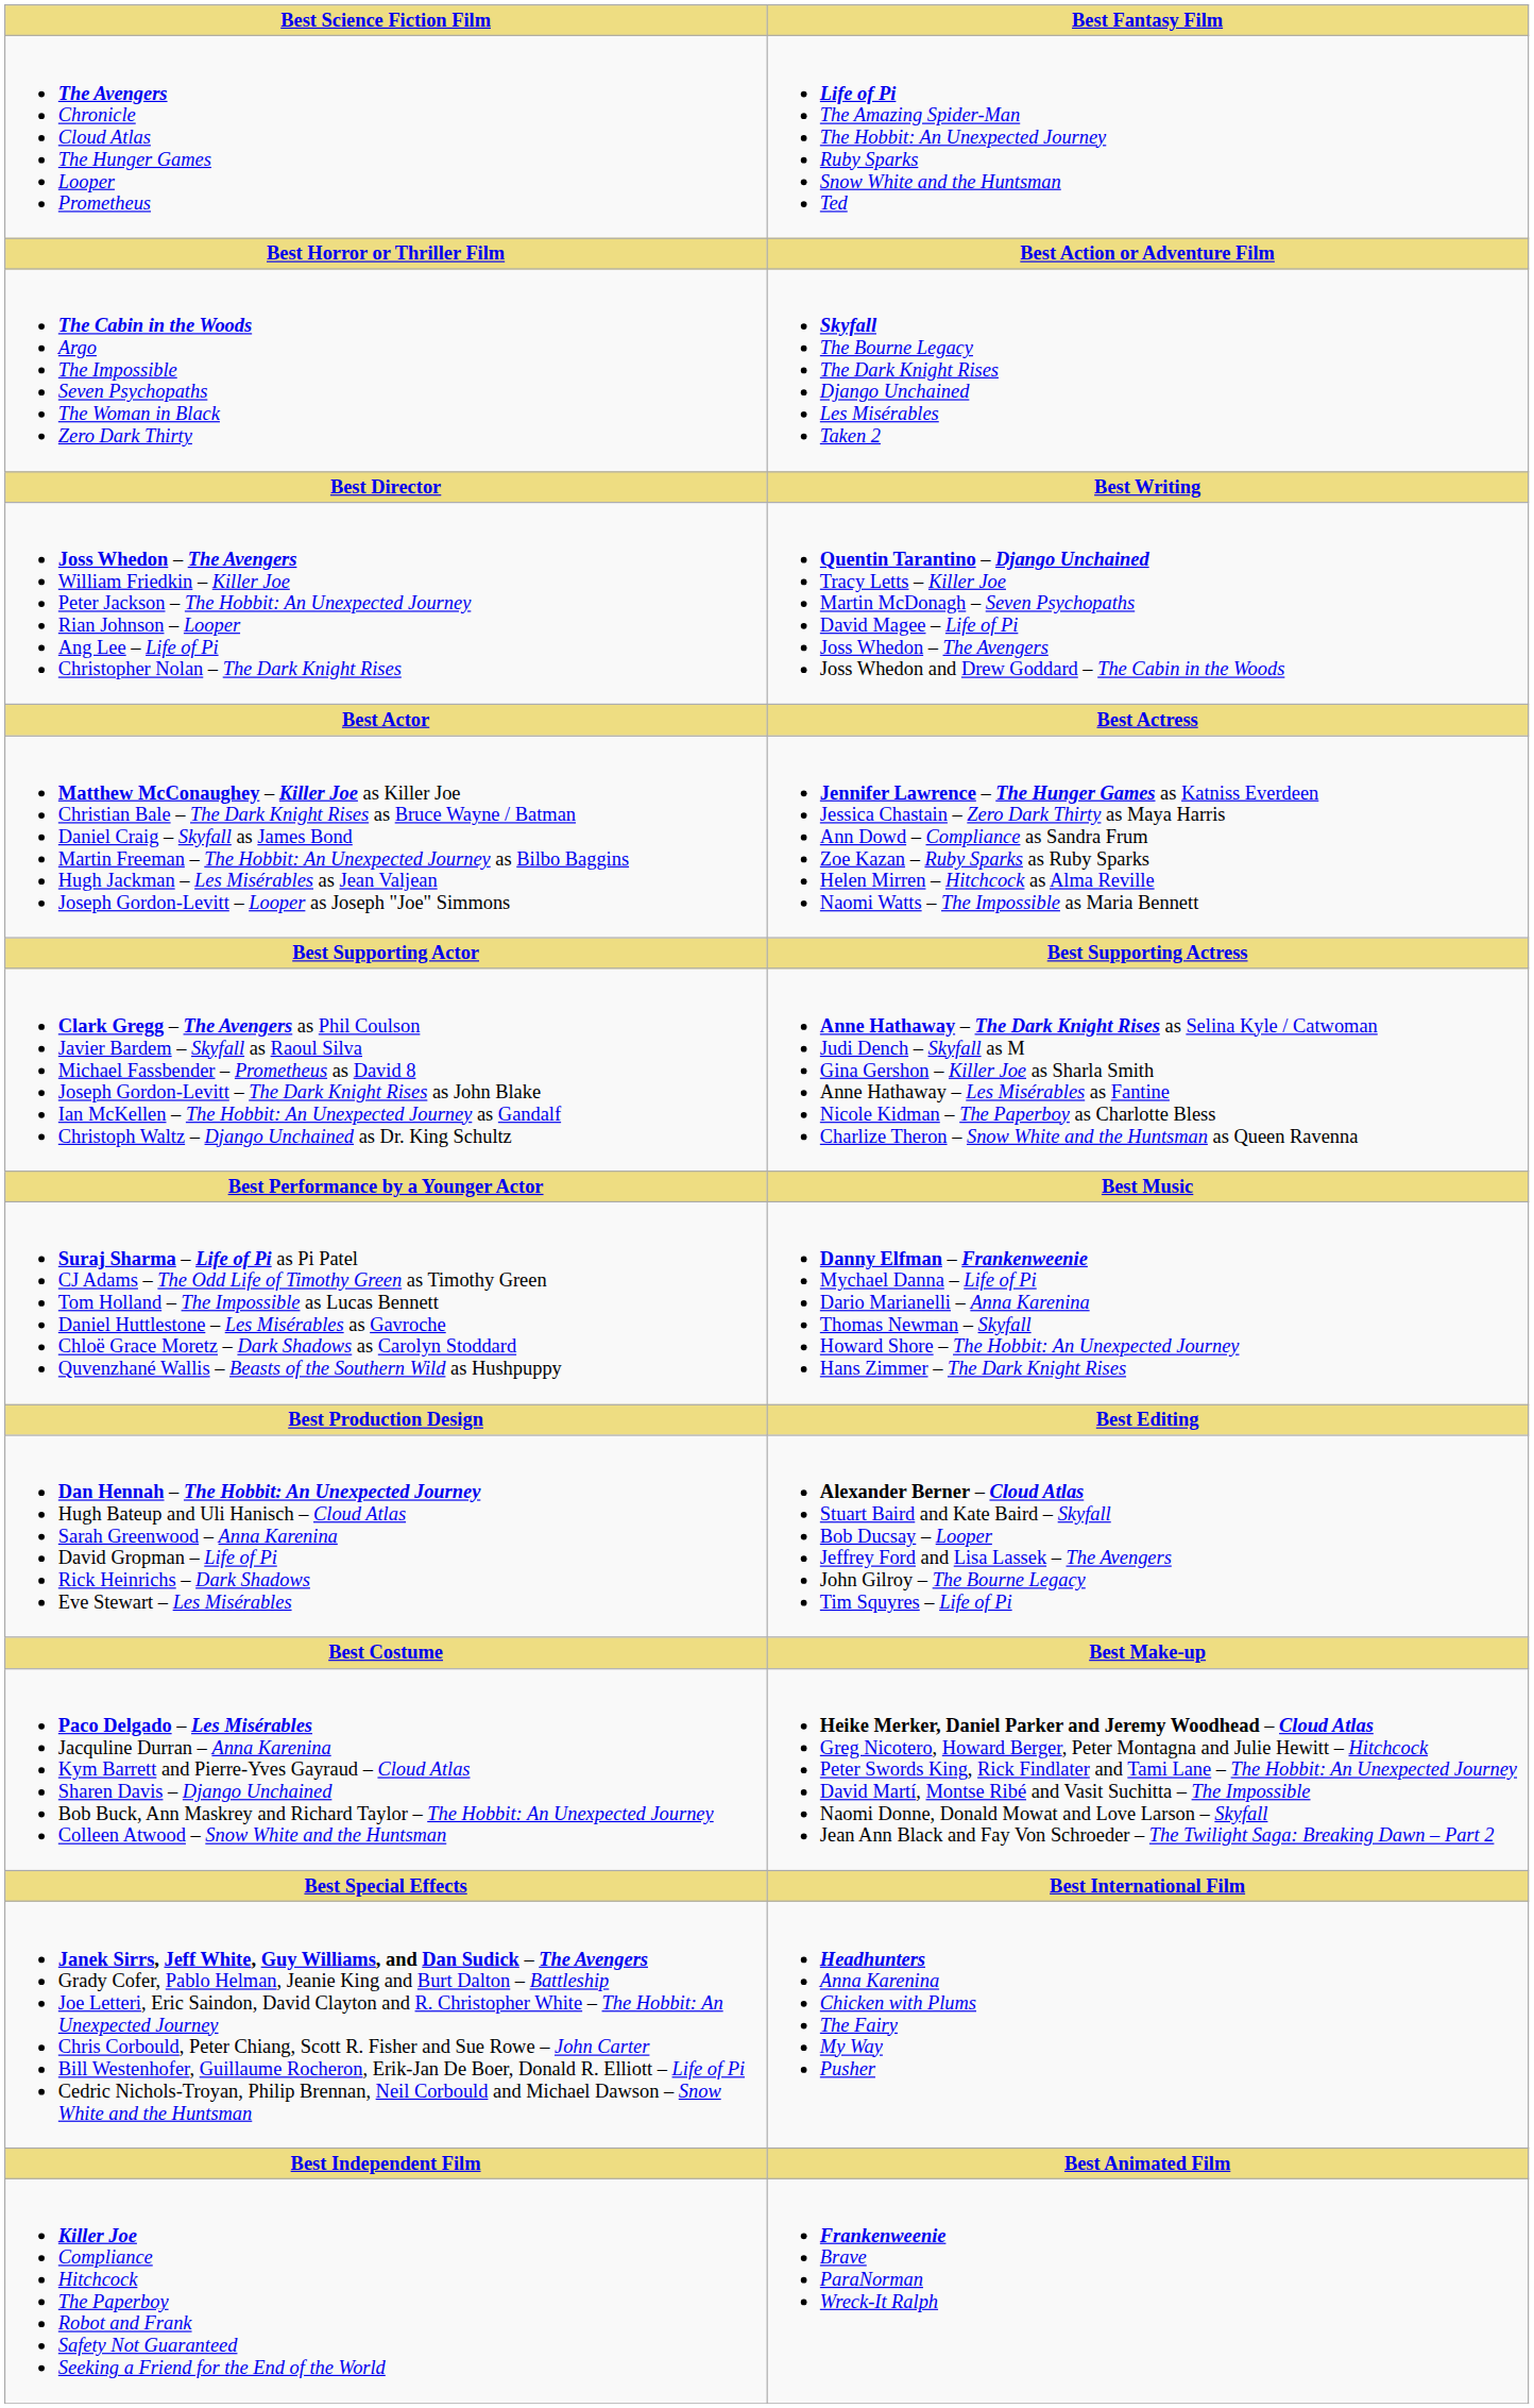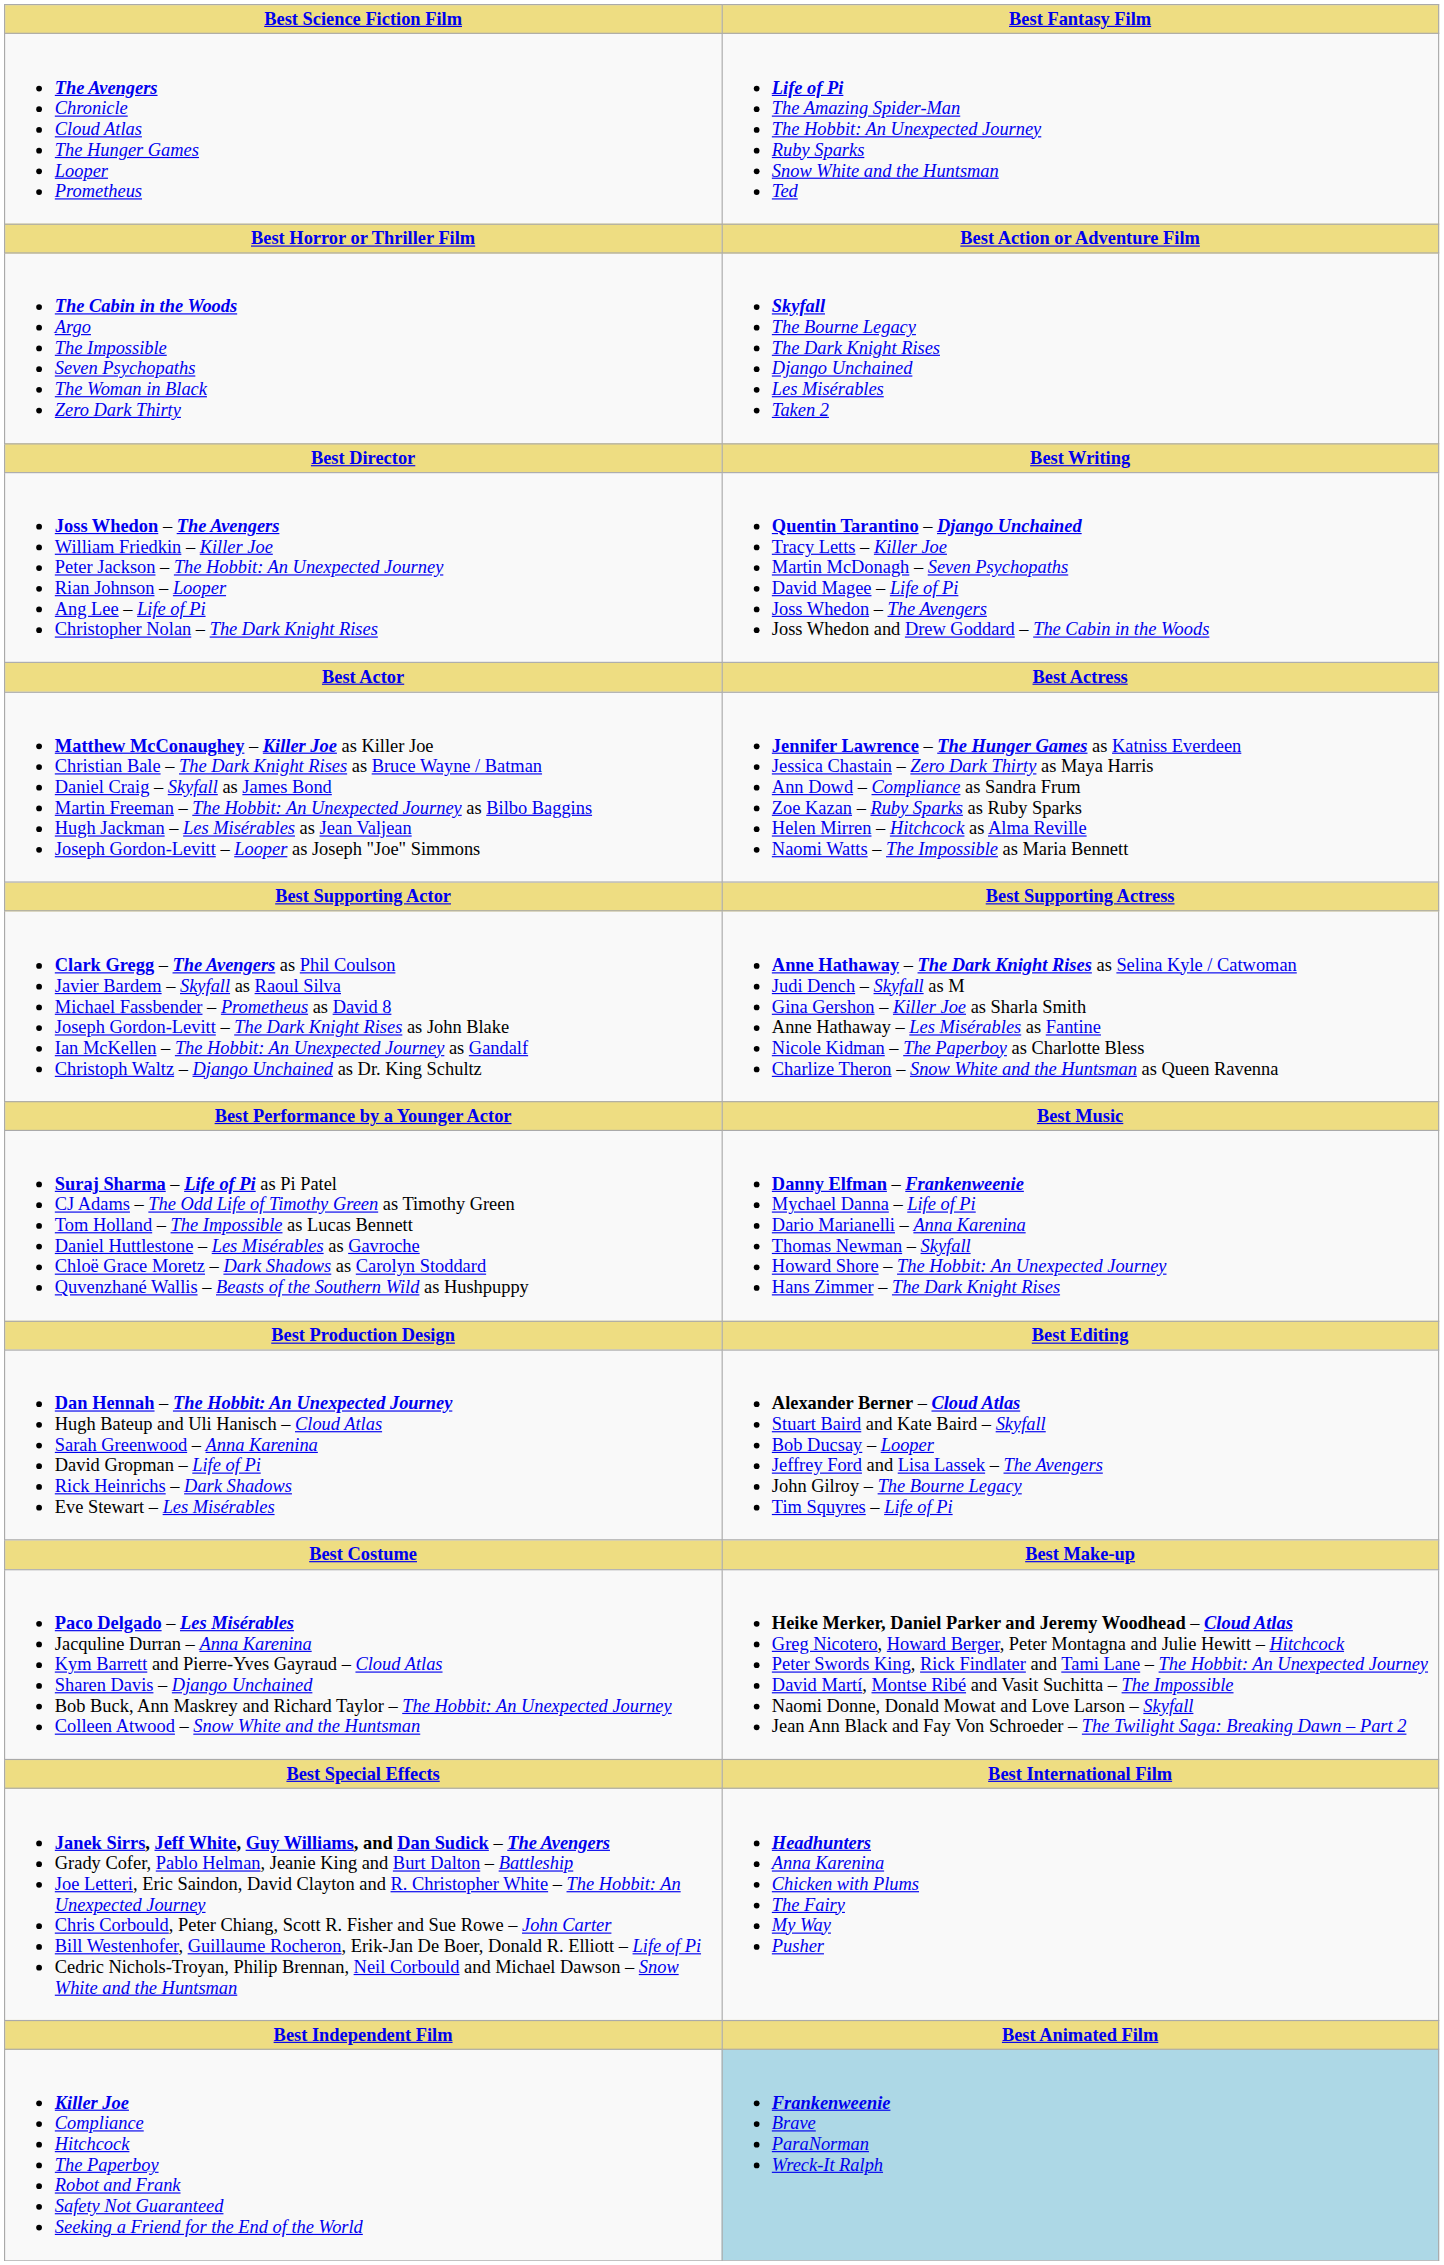row 20 | Best Fantasy Film: no background -> lightblue background
